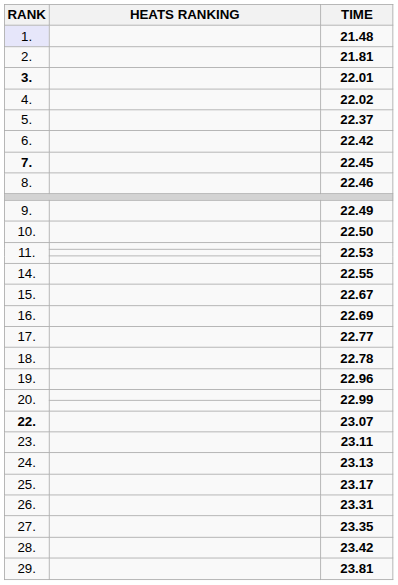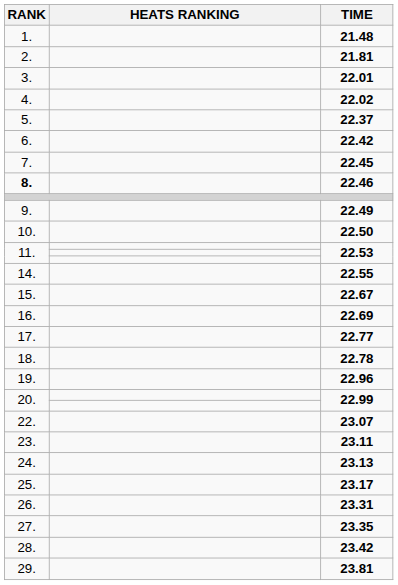1. | RANK: lavender background -> no background
3. | RANK: bold -> normal
7. | RANK: bold -> normal
8. | RANK: normal -> bold
22. | RANK: bold -> normal
